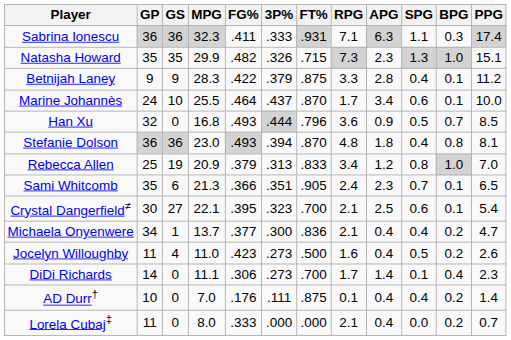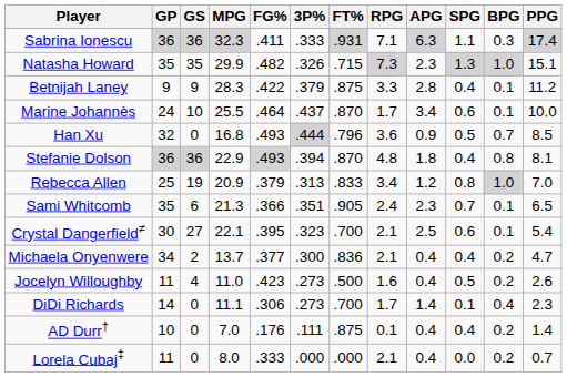Stefanie Dolson | MPG: 23.0 -> 22.9
Michaela Onyenwere | GS: 1 -> 2
